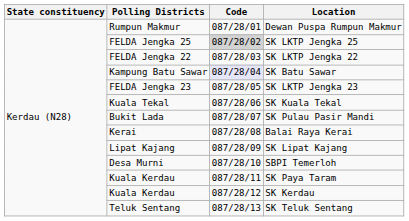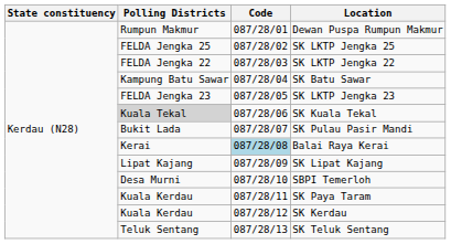SK LKTP Jengka 25 | Code: lightgrey background -> no background
SK Batu Sawar | Code: lavender background -> no background
SK Kuala Tekal | Polling Districts: no background -> lightgrey background
Balai Raya Kerai | Code: no background -> lightblue background
